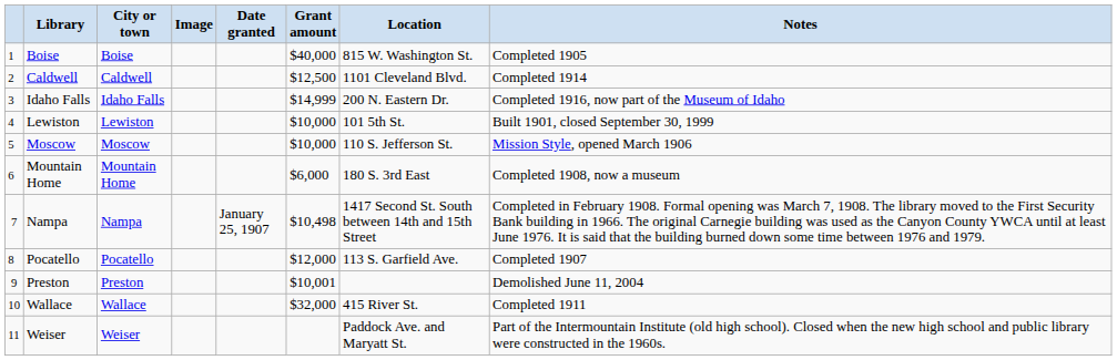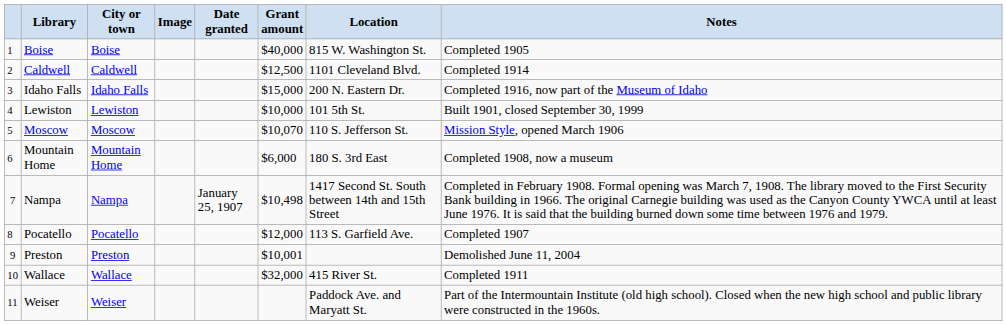row 4 | Grant amount: $14,999 -> $15,000
row 6 | Grant amount: $10,000 -> $10,070
